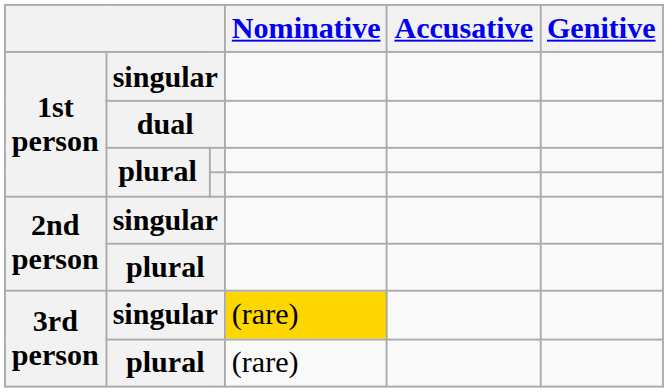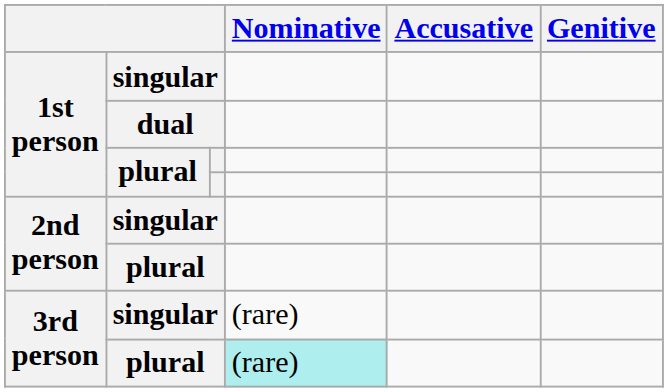3rd person / singular | Nominative: gold background -> no background
3rd person / plural | Nominative: no background -> paleturquoise background
